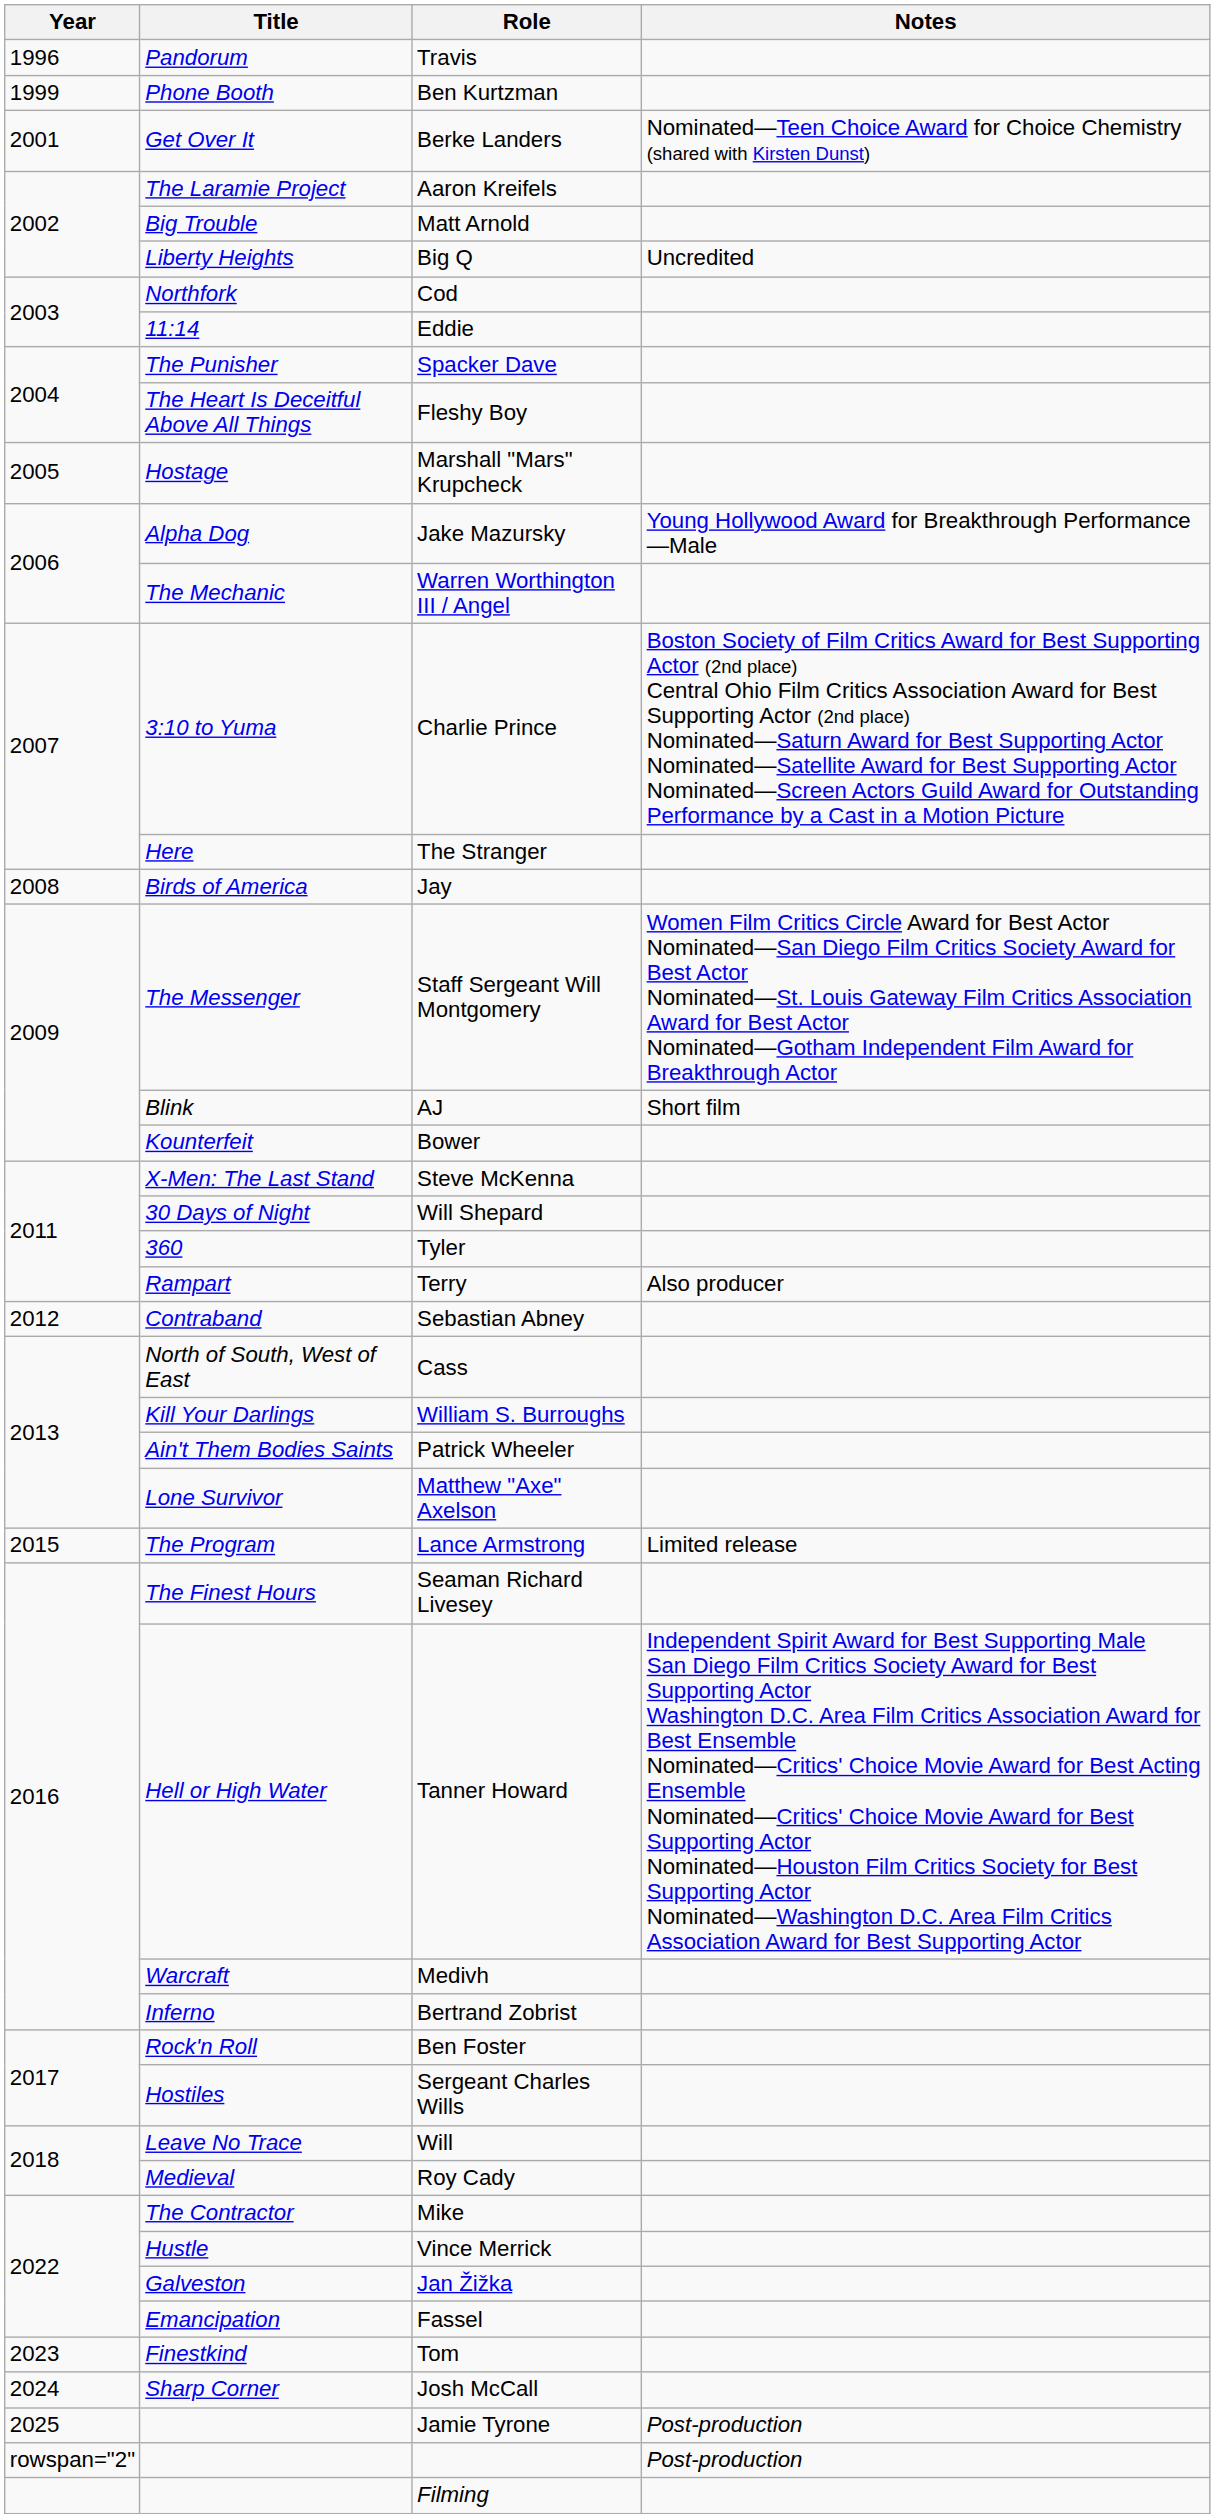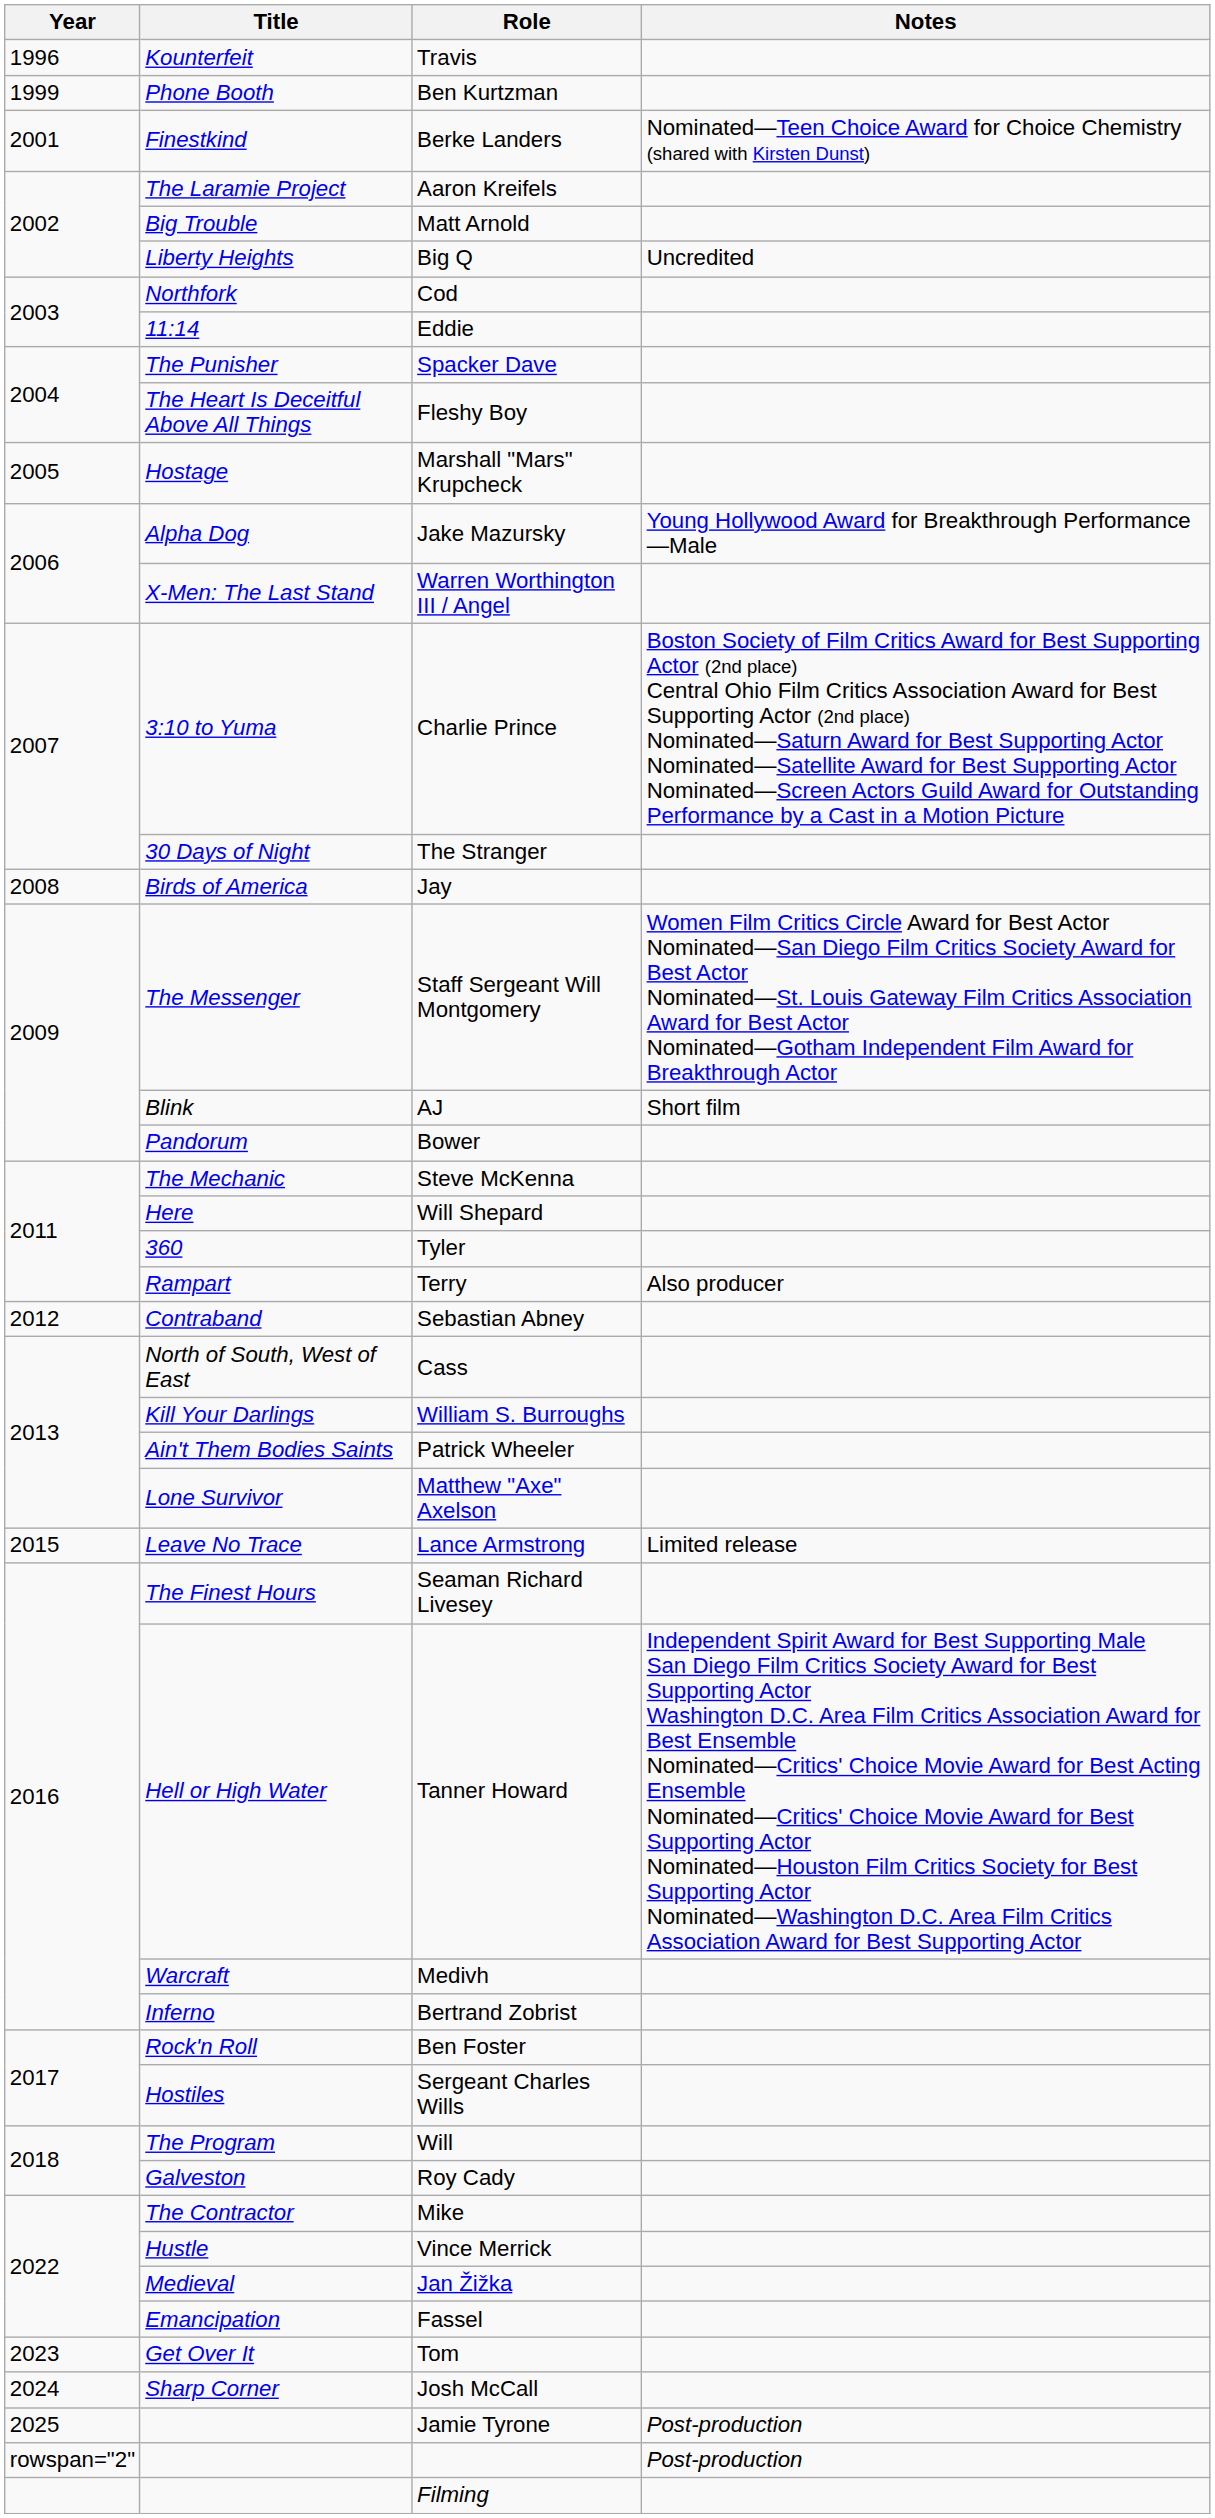Travis | Title: Pandorum -> Kounterfeit
Berke Landers | Title: Get Over It -> Finestkind
Warren Worthington III / Angel | Title: The Mechanic -> X-Men: The Last Stand
The Stranger | Title: Here -> 30 Days of Night
Bower | Title: Kounterfeit -> Pandorum
Steve McKenna | Title: X-Men: The Last Stand -> The Mechanic
Will Shepard | Title: 30 Days of Night -> Here
Lance Armstrong | Title: The Program -> Leave No Trace
Will | Title: Leave No Trace -> The Program
Roy Cady | Title: Medieval -> Galveston
Jan Žižka | Title: Galveston -> Medieval
Tom | Title: Finestkind -> Get Over It
